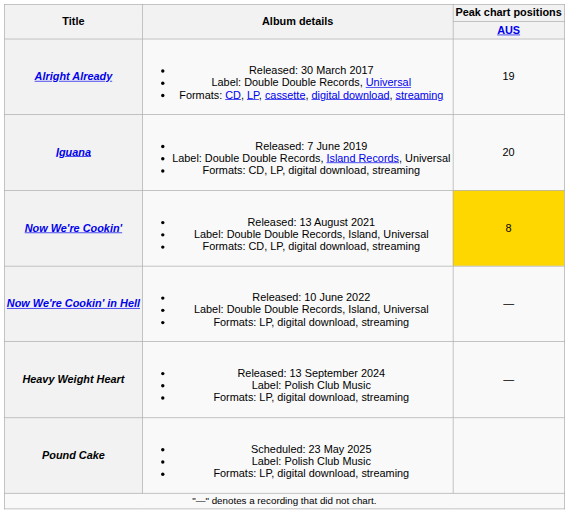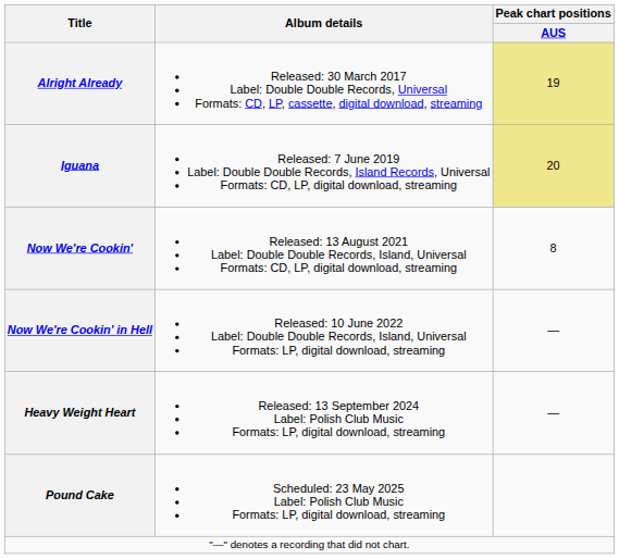Alright Already | Peak chart positions / AUS: no background -> khaki background
Iguana | Peak chart positions / AUS: no background -> khaki background
Now We're Cookin' | Peak chart positions / AUS: gold background -> no background
